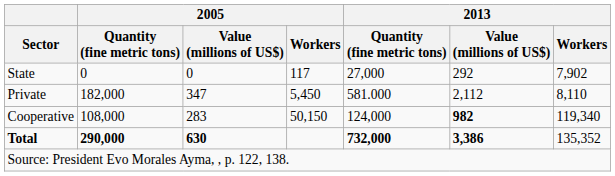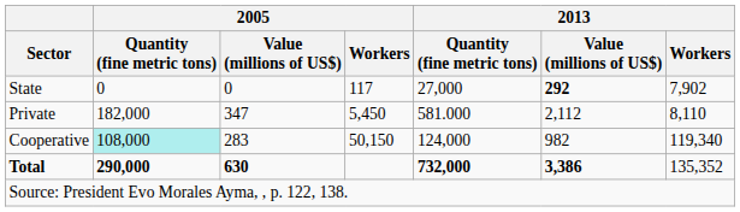State | 2013 / Value (millions of US$): normal -> bold
Cooperative | 2005 / Quantity (fine metric tons): no background -> paleturquoise background
Cooperative | 2013 / Value (millions of US$): bold -> normal
